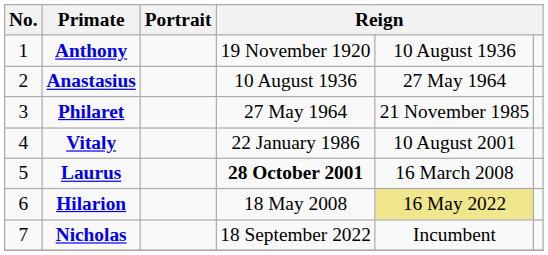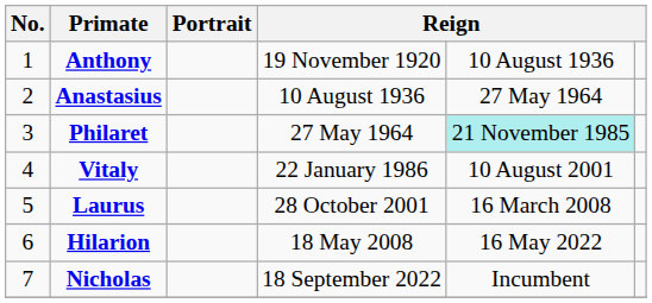Philaret | column 5: no background -> paleturquoise background
Laurus | column 4: bold -> normal
Hilarion | column 5: khaki background -> no background
